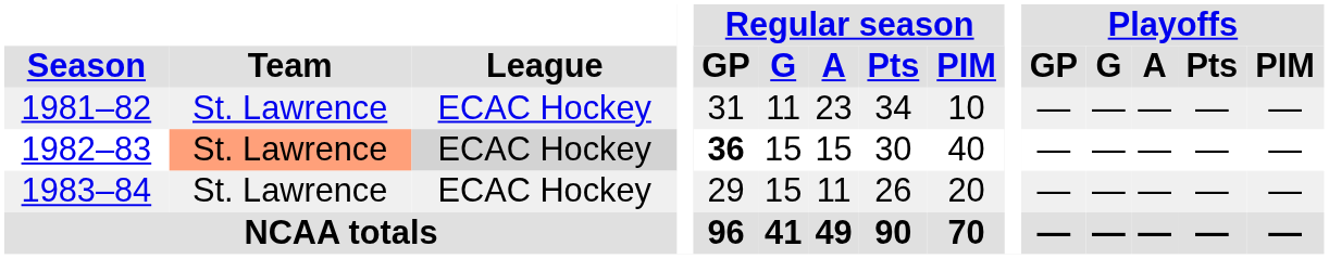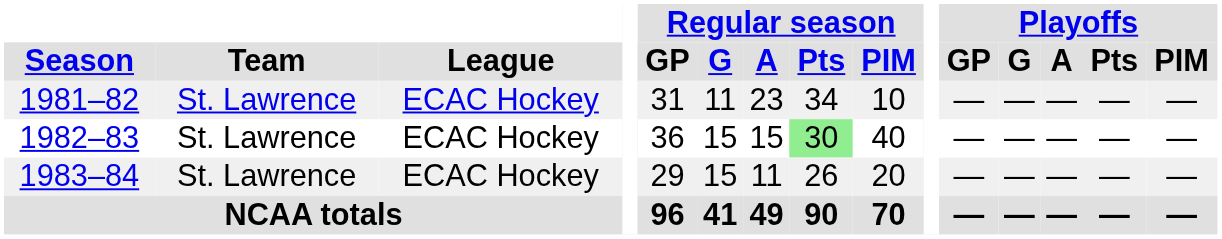1982–83 | Team: lightsalmon background -> no background
1982–83 | League: lightgrey background -> no background
1982–83 | Regular season / GP: bold -> normal
1982–83 | Regular season / Pts: no background -> lightgreen background
